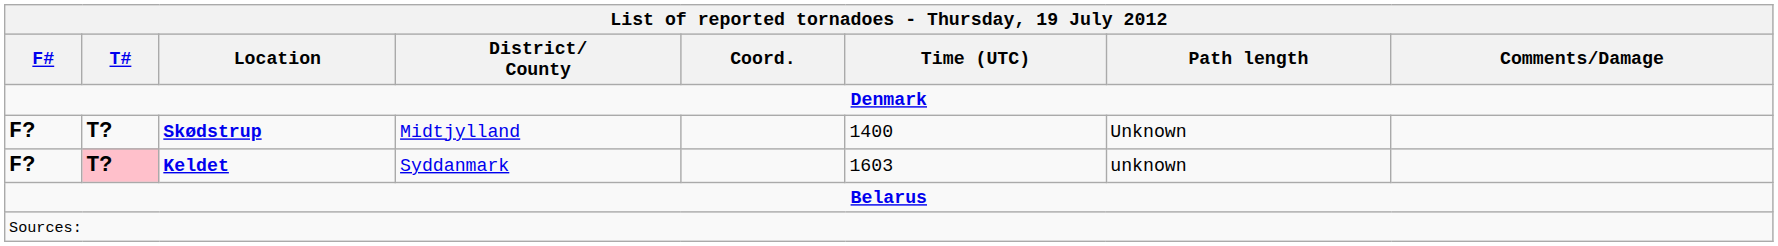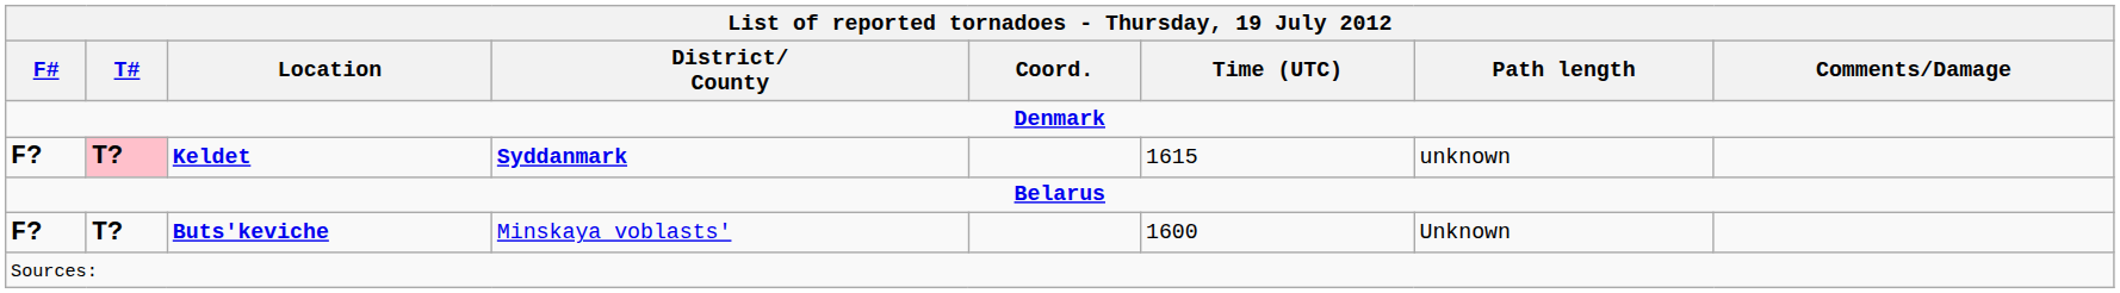- row: F? | T? | Skødstrup | Midtjylland | 1400 | Unknown
Keldet | District/ County: normal -> bold
Keldet | Time (UTC): 1603 -> 1615
+ row: F? | T? | Buts'keviche | Minskaya voblasts' | 1600 | Unknown
